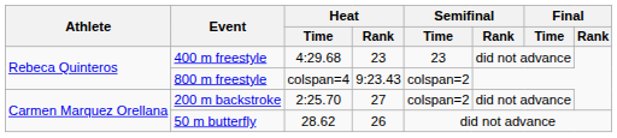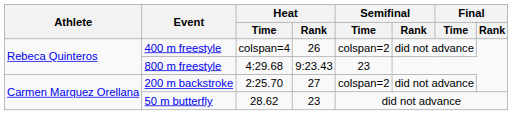400 m freestyle | Heat / Time: 4:29.68 -> colspan=4
400 m freestyle | Heat / Rank: 23 -> 26
400 m freestyle | Semifinal / Time: 23 -> colspan=2
800 m freestyle | Heat / Time: colspan=4 -> 4:29.68
800 m freestyle | Semifinal / Time: colspan=2 -> 23
50 m butterfly | Heat / Rank: 26 -> 23
